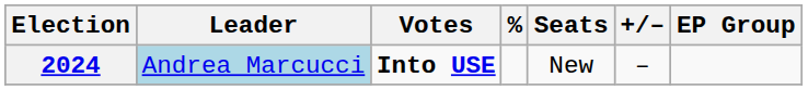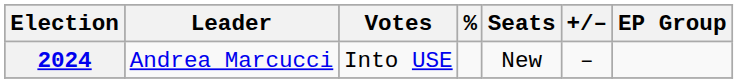2024 | Leader: lightblue background -> no background
2024 | Votes: bold -> normal
